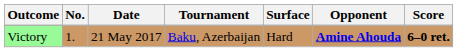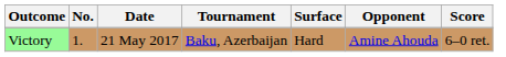Victory | Opponent: bold -> normal
Victory | Score: bold -> normal
